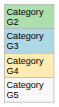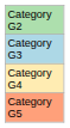row 4 | column 1: no background -> lightsalmon background
